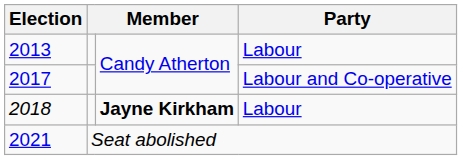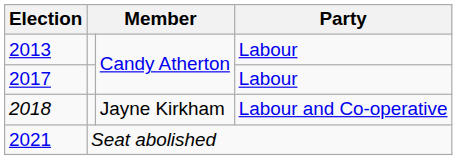2017 | Party: Labour and Co-operative -> Labour
2018 | column 3: bold -> normal
2018 | Party: Labour -> Labour and Co-operative
